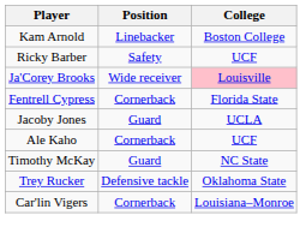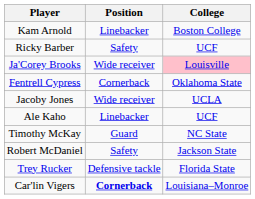Fentrell Cypress | College: Florida State -> Oklahoma State
Jacoby Jones | Position: Guard -> Wide receiver
Ale Kaho | Position: Cornerback -> Linebacker
+ row: Robert McDaniel | Safety | Jackson State
Trey Rucker | College: Oklahoma State -> Florida State
Car'lin Vigers | Position: normal -> bold
